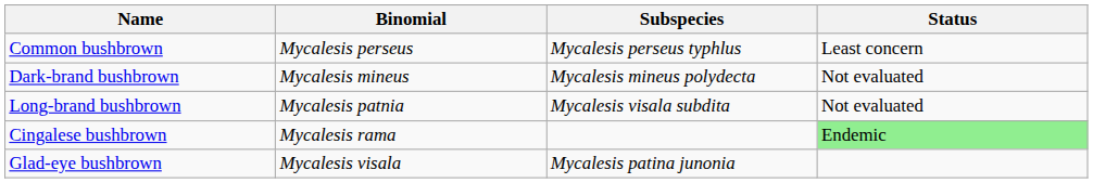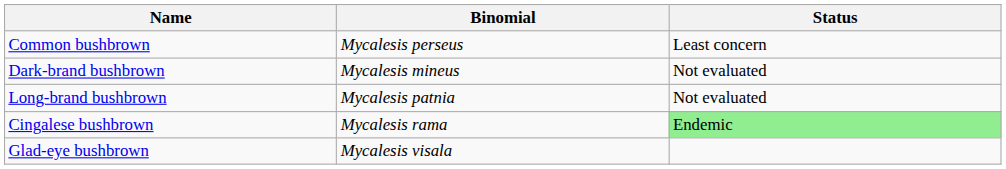- column: Subspecies | Mycalesis perseus typhlus | Mycalesis mineus polydecta | Mycalesis visala subdita | Mycalesis patina junonia
